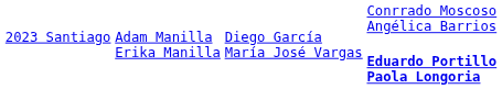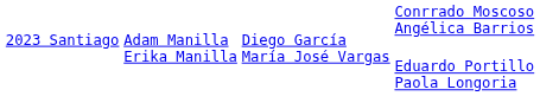row 2 | column 4: bold -> normal
